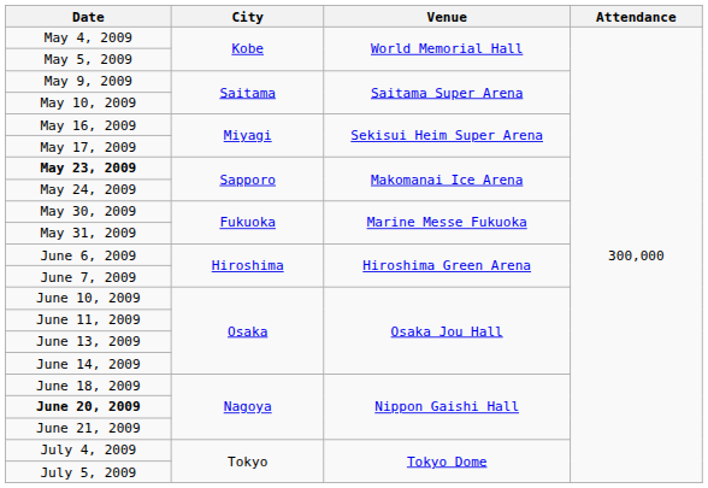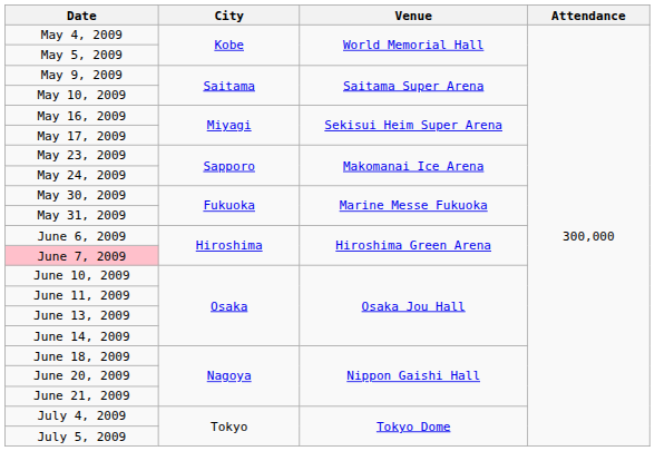May 23, 2009 | Date: bold -> normal
June 7, 2009 | Date: no background -> pink background
June 20, 2009 | Date: bold -> normal
